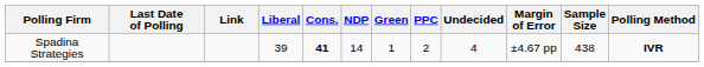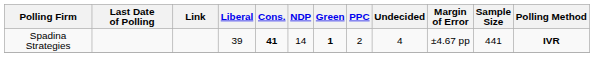Spadina Strategies | Green: normal -> bold
Spadina Strategies | Sample Size: 438 -> 441
